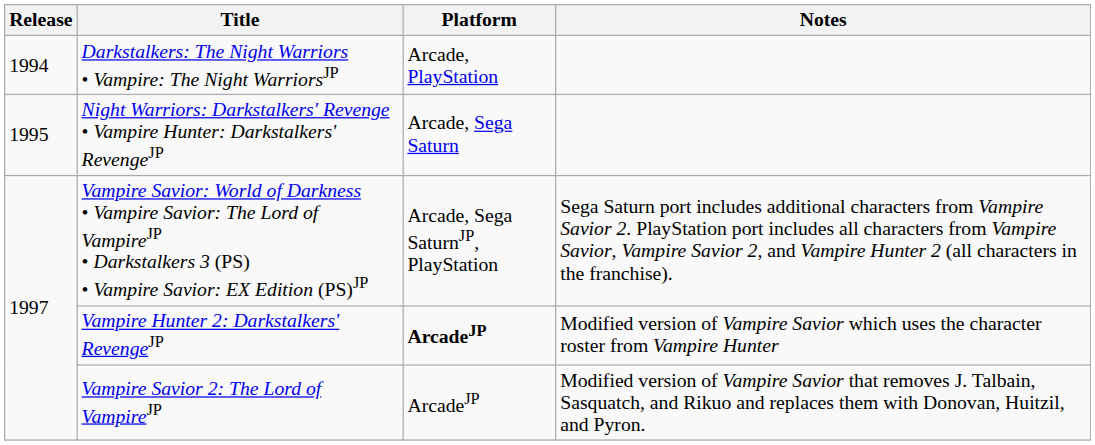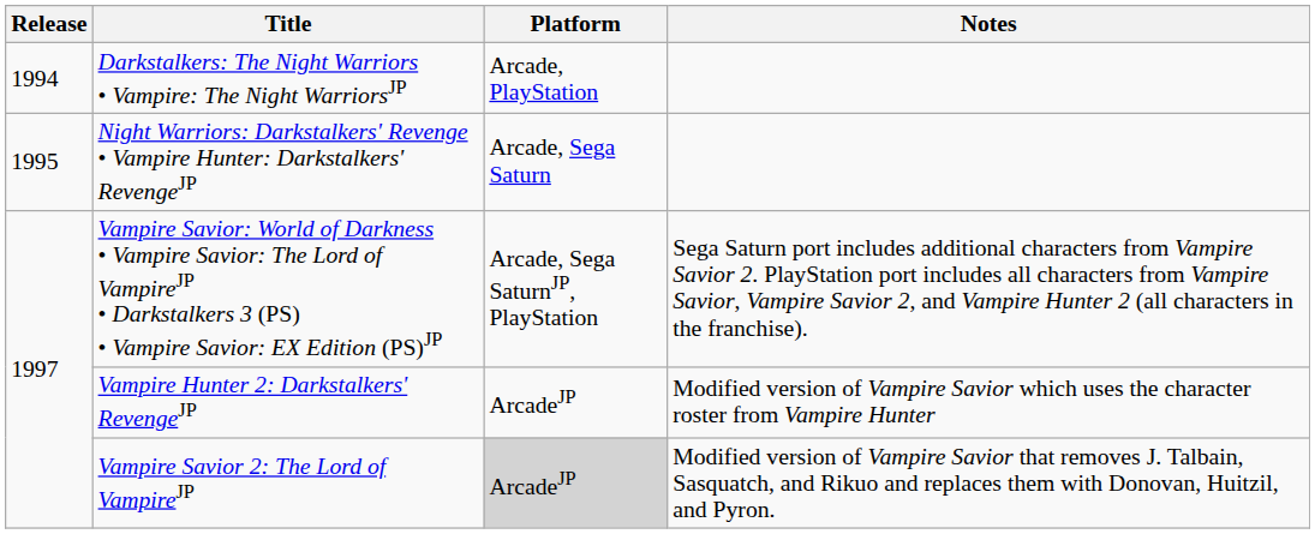Vampire Hunter 2: Darkstalkers' RevengeJP | Platform: bold -> normal
Vampire Savior 2: The Lord of VampireJP | Platform: no background -> lightgrey background
